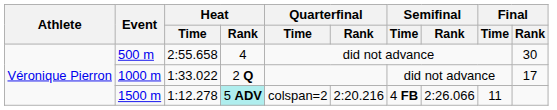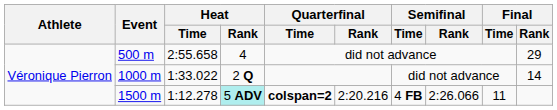500 m | Final / Rank: 30 -> 29
1000 m | Final / Rank: 17 -> 14
1500 m | Quarterfinal / Time: normal -> bold
